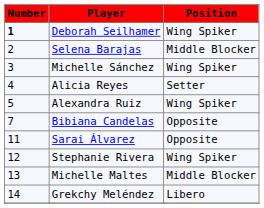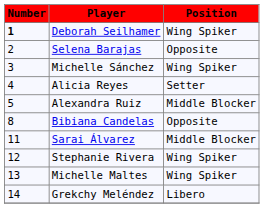Selena Barajas | Position: Middle Blocker -> Opposite
Alexandra Ruiz | Position: Wing Spiker -> Middle Blocker
Bibiana Candelas | Number: 7 -> 8
Sarai Álvarez | Position: Opposite -> Middle Blocker
Michelle Maltes | Position: Middle Blocker -> Wing Spiker
